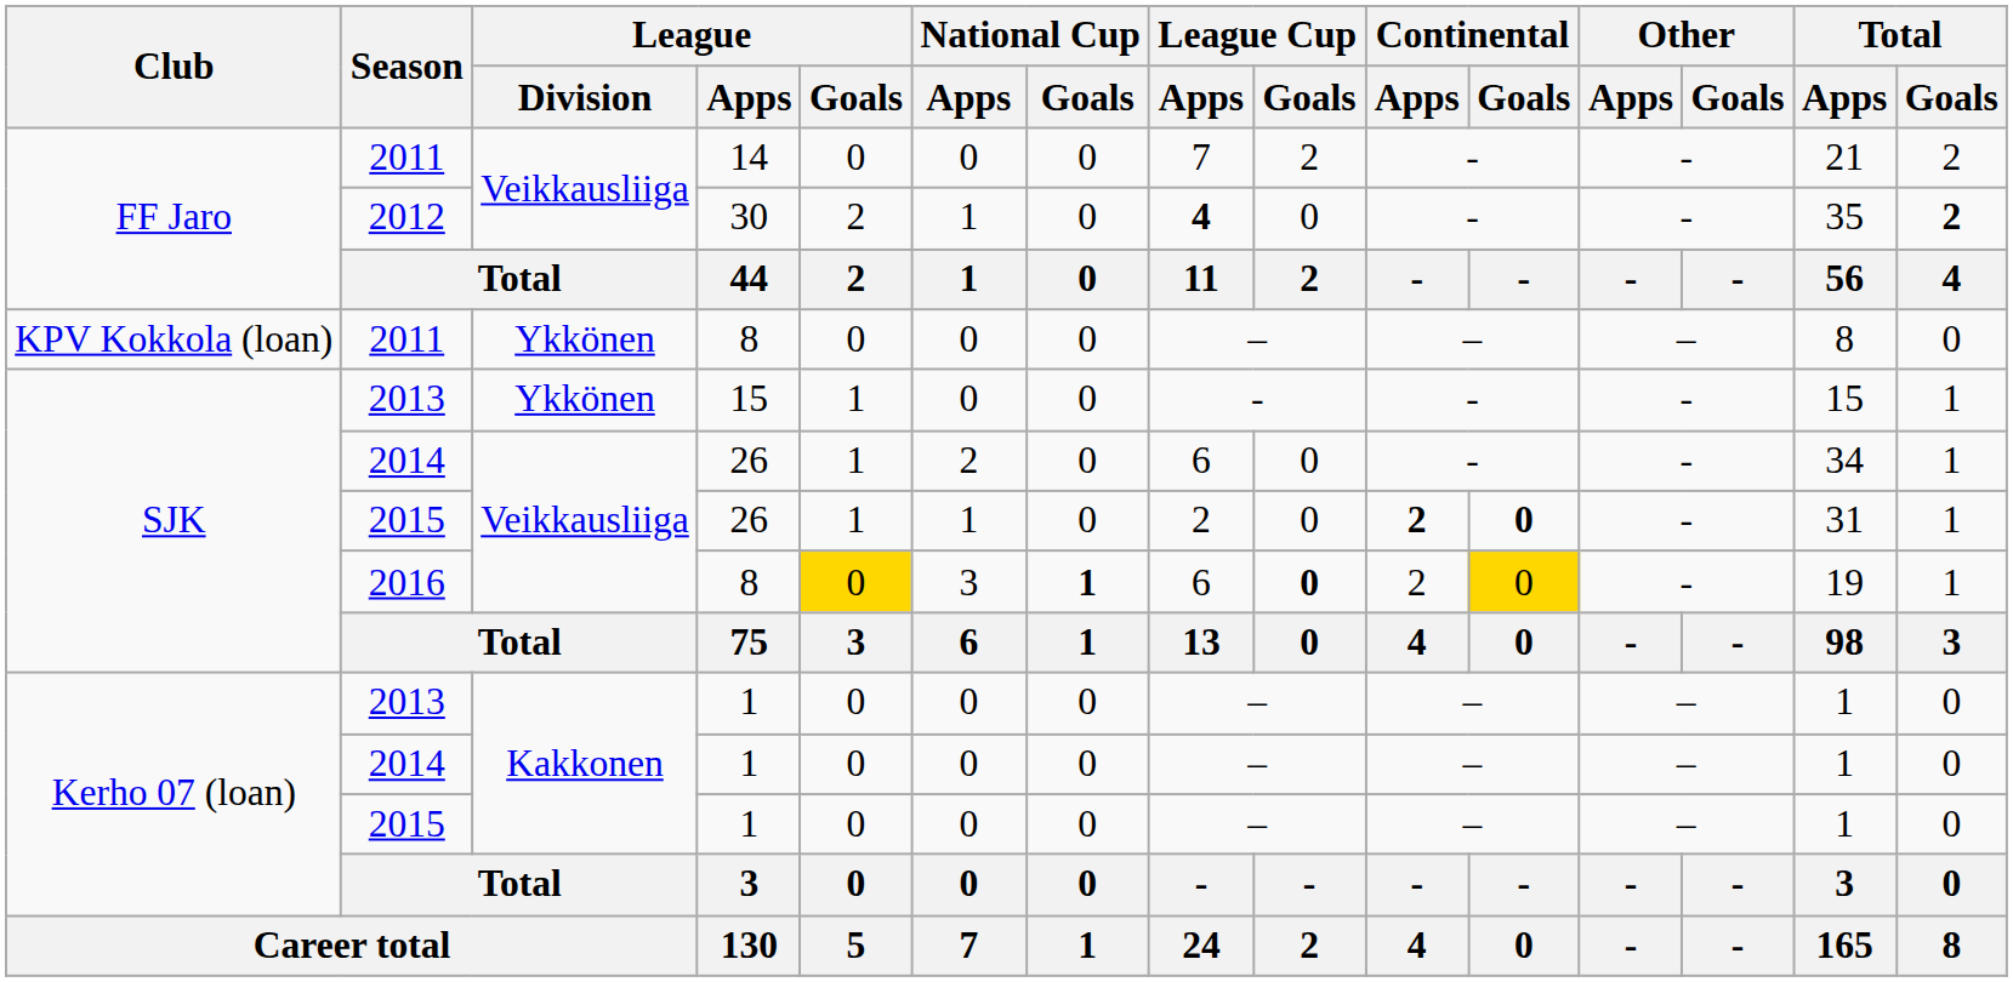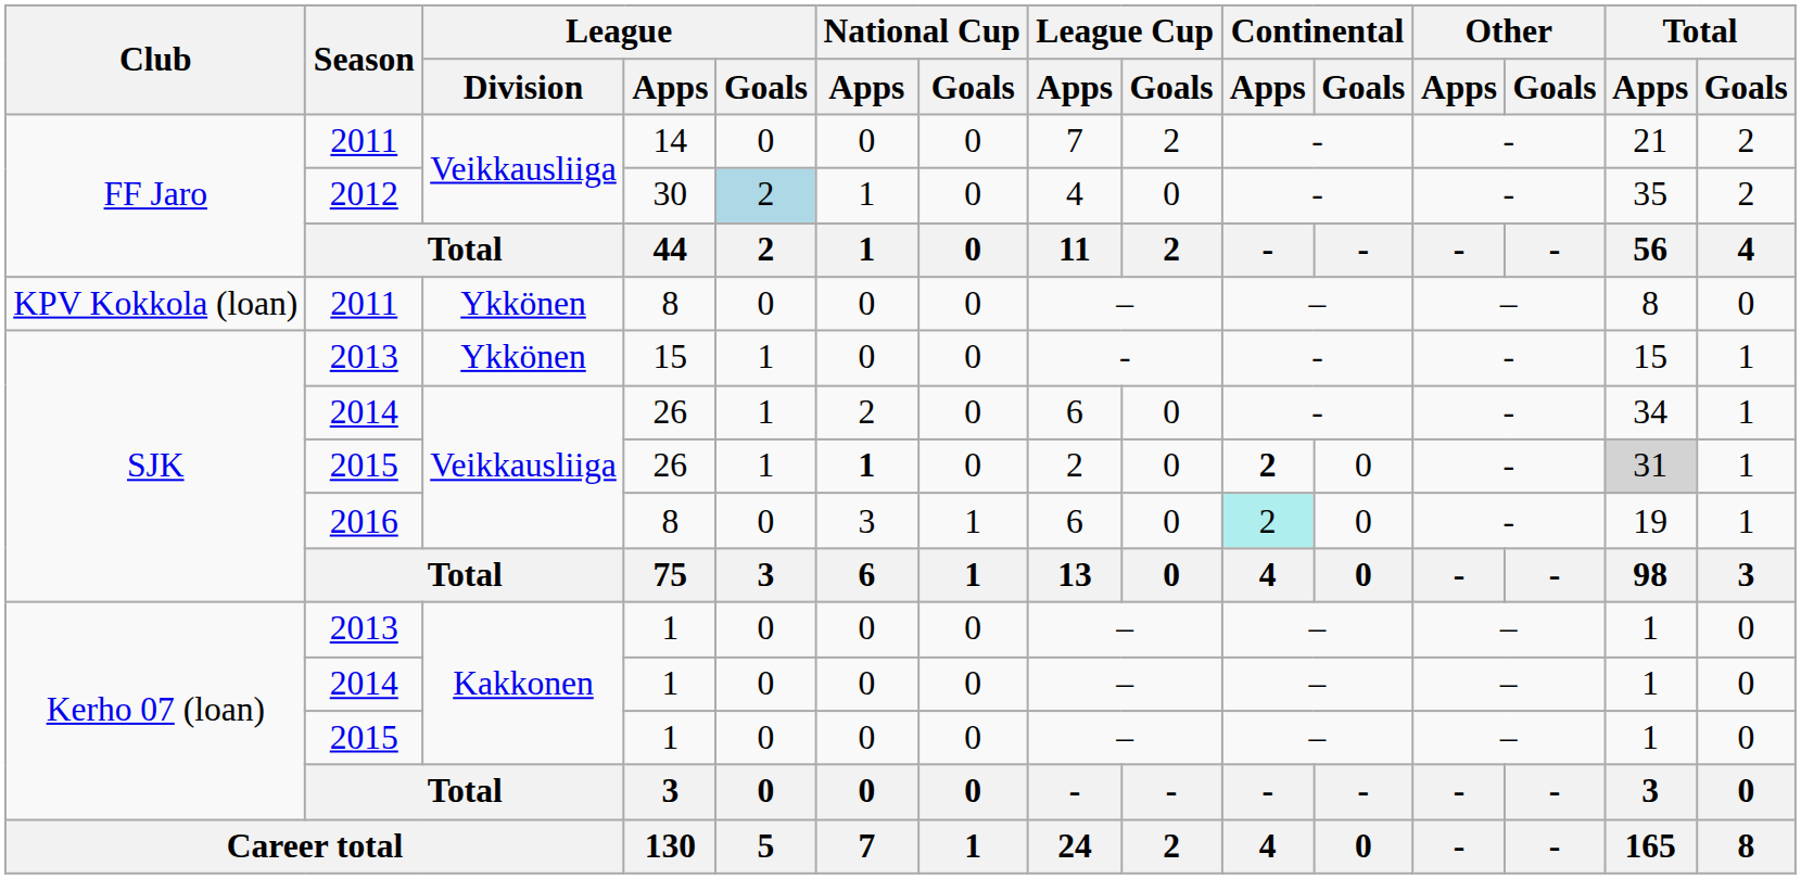2012 | League / Goals: no background -> lightblue background
2012 | League Cup / Apps: bold -> normal
2012 | Total / Goals: bold -> normal
2015 / 26 | National Cup / Apps: normal -> bold
2015 / 26 | Continental / Goals: bold -> normal
2015 / 26 | Total / Apps: no background -> lightgrey background
2016 | League / Goals: gold background -> no background
2016 | National Cup / Goals: bold -> normal
2016 | League Cup / Goals: bold -> normal
2016 | Continental / Apps: no background -> paleturquoise background
2016 | Continental / Goals: gold background -> no background
